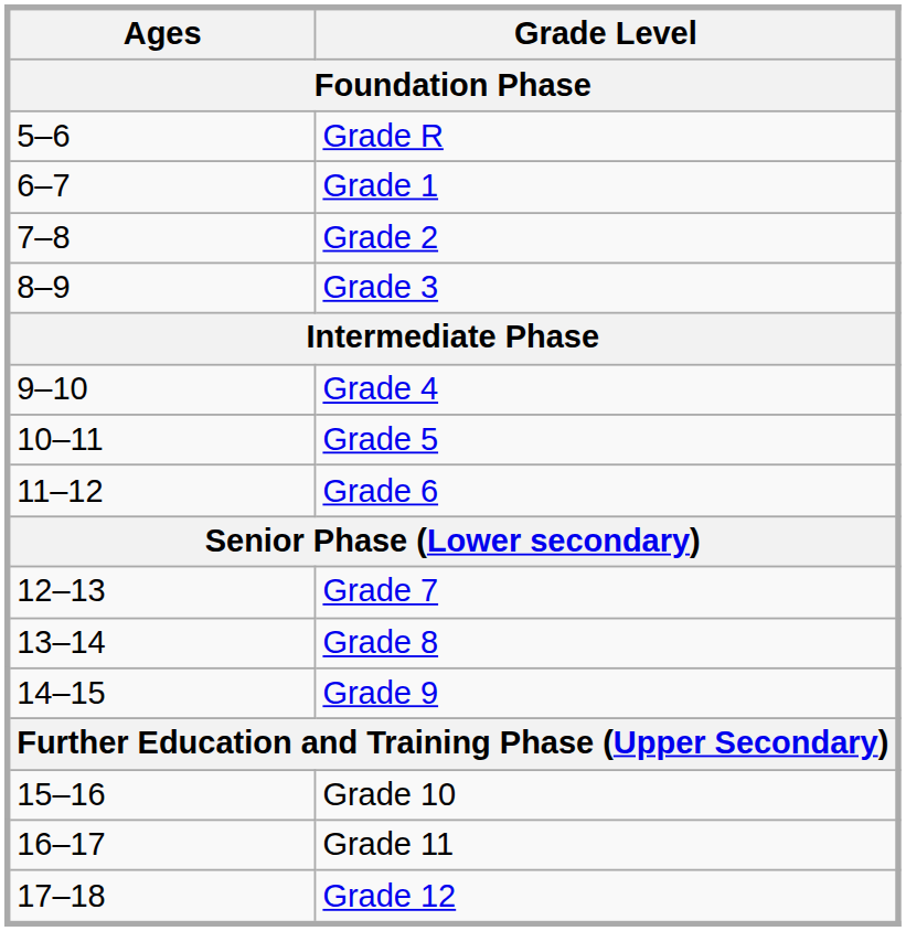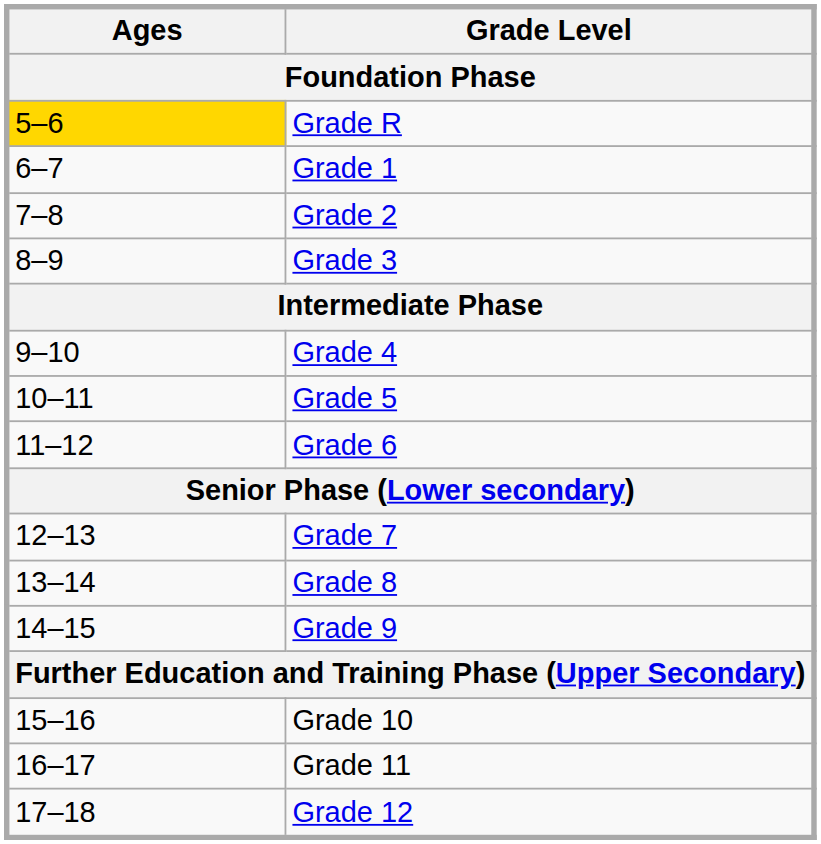Grade R | Ages: no background -> gold background
